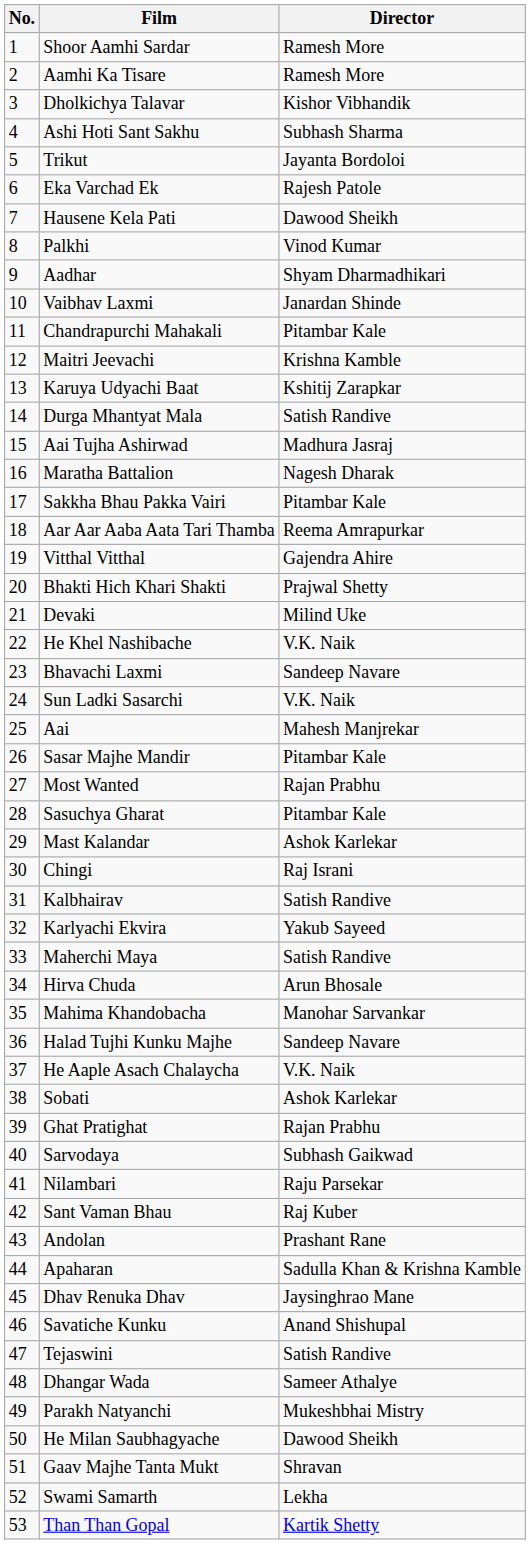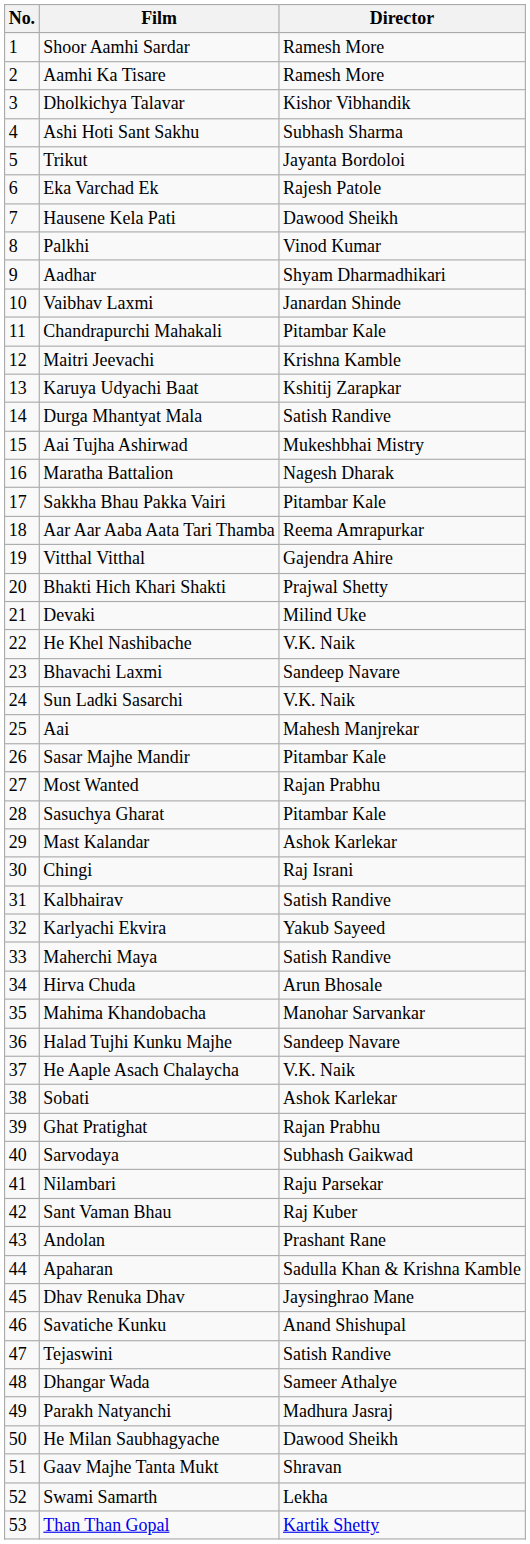Aai Tujha Ashirwad | Director: Madhura Jasraj -> Mukeshbhai Mistry
Parakh Natyanchi | Director: Mukeshbhai Mistry -> Madhura Jasraj
